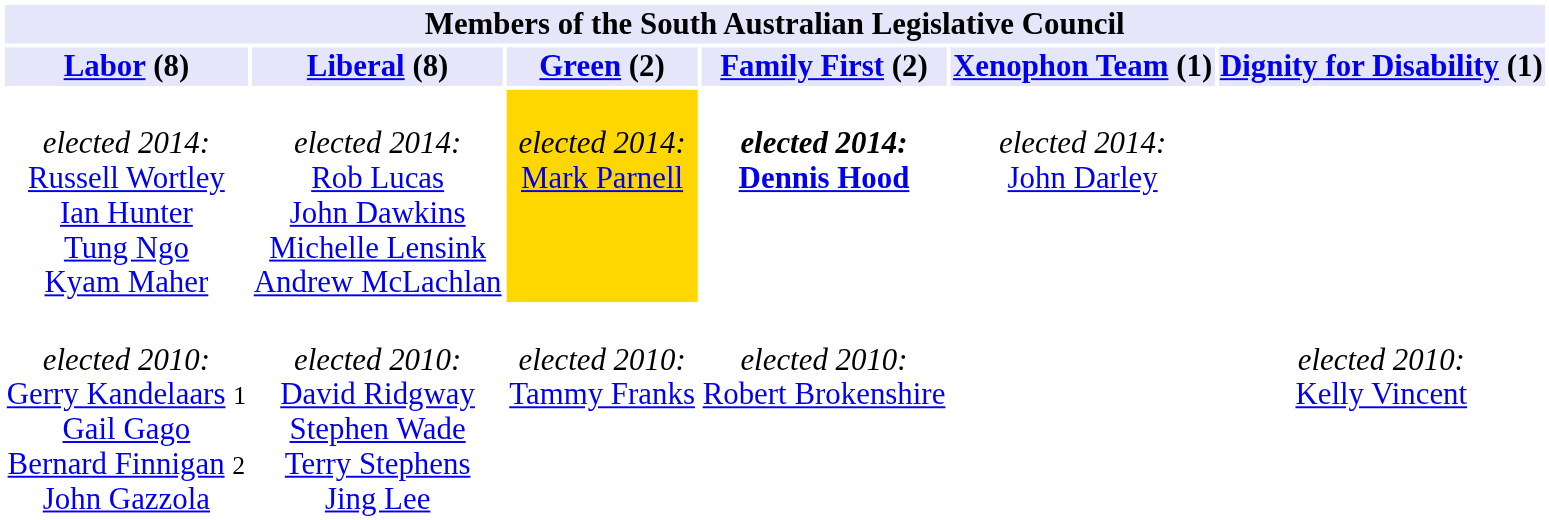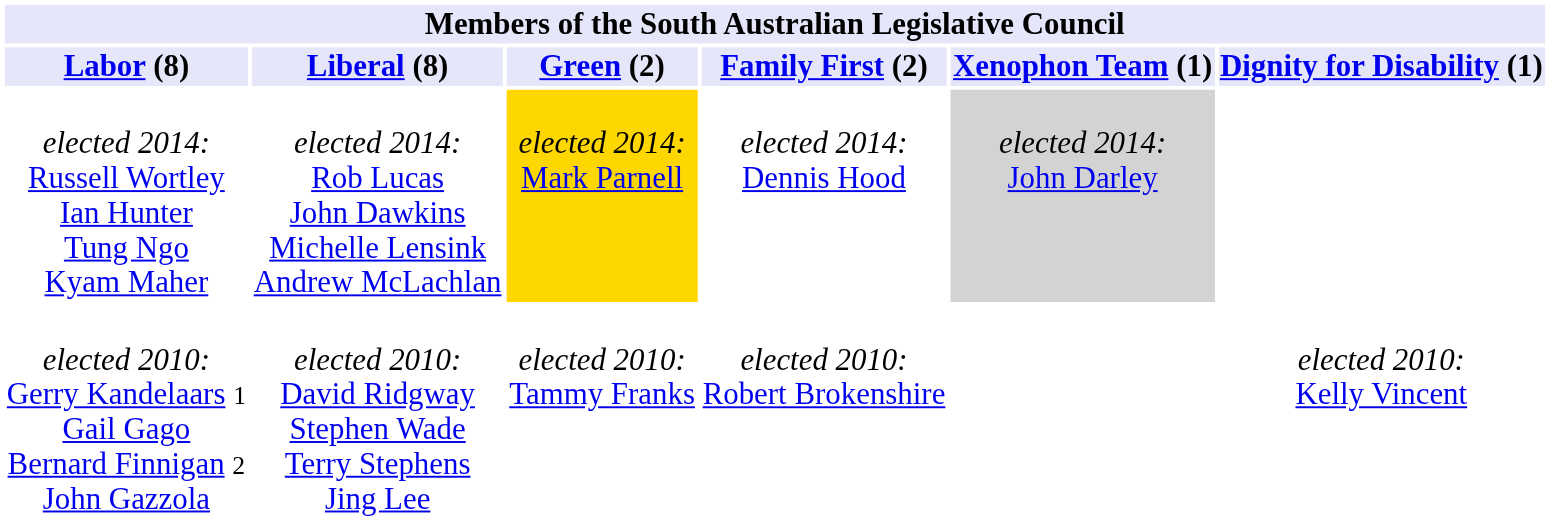elected 2014: Russell Wortley Ian Hunter Tung Ngo Kyam Maher | Family First (2): bold -> normal
elected 2014: Russell Wortley Ian Hunter Tung Ngo Kyam Maher | Xenophon Team (1): no background -> lightgrey background
